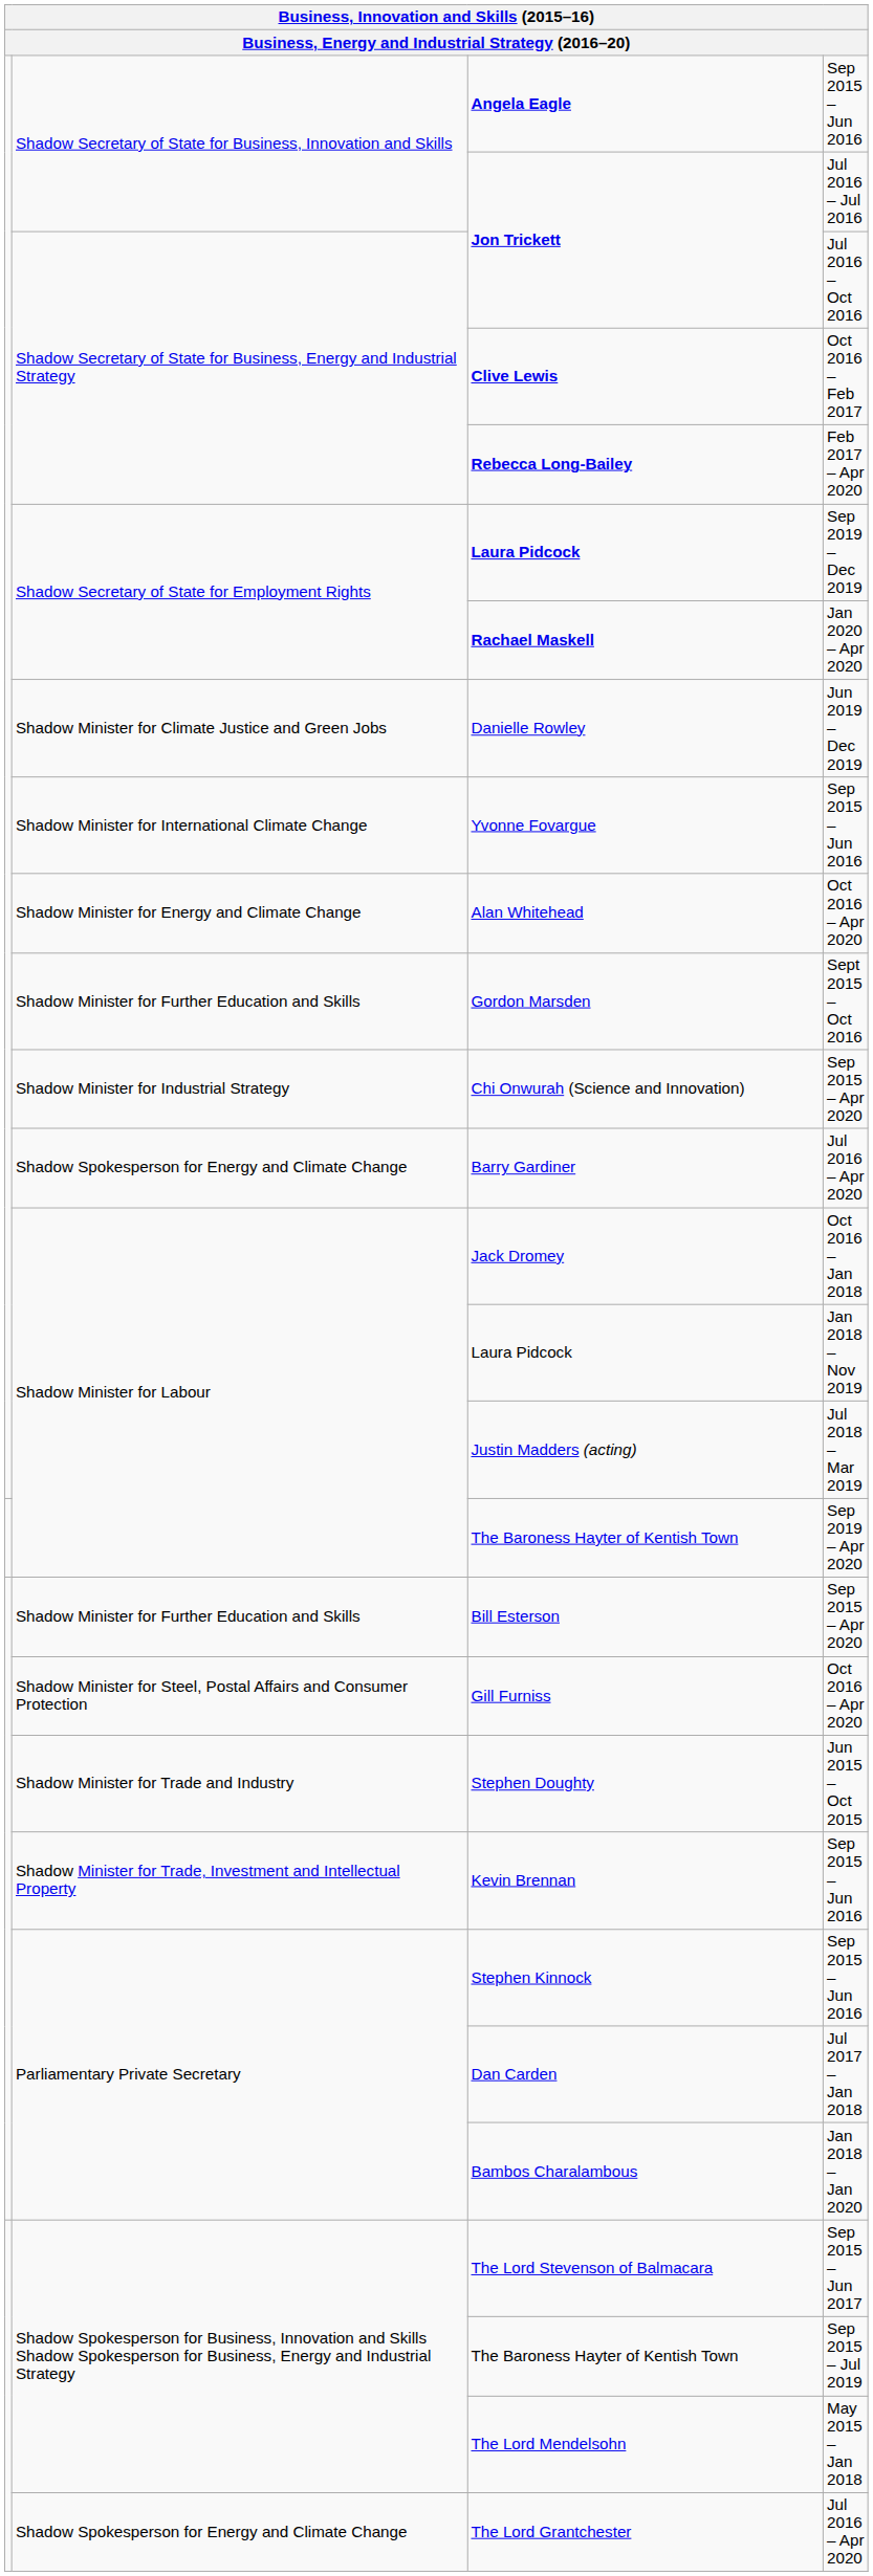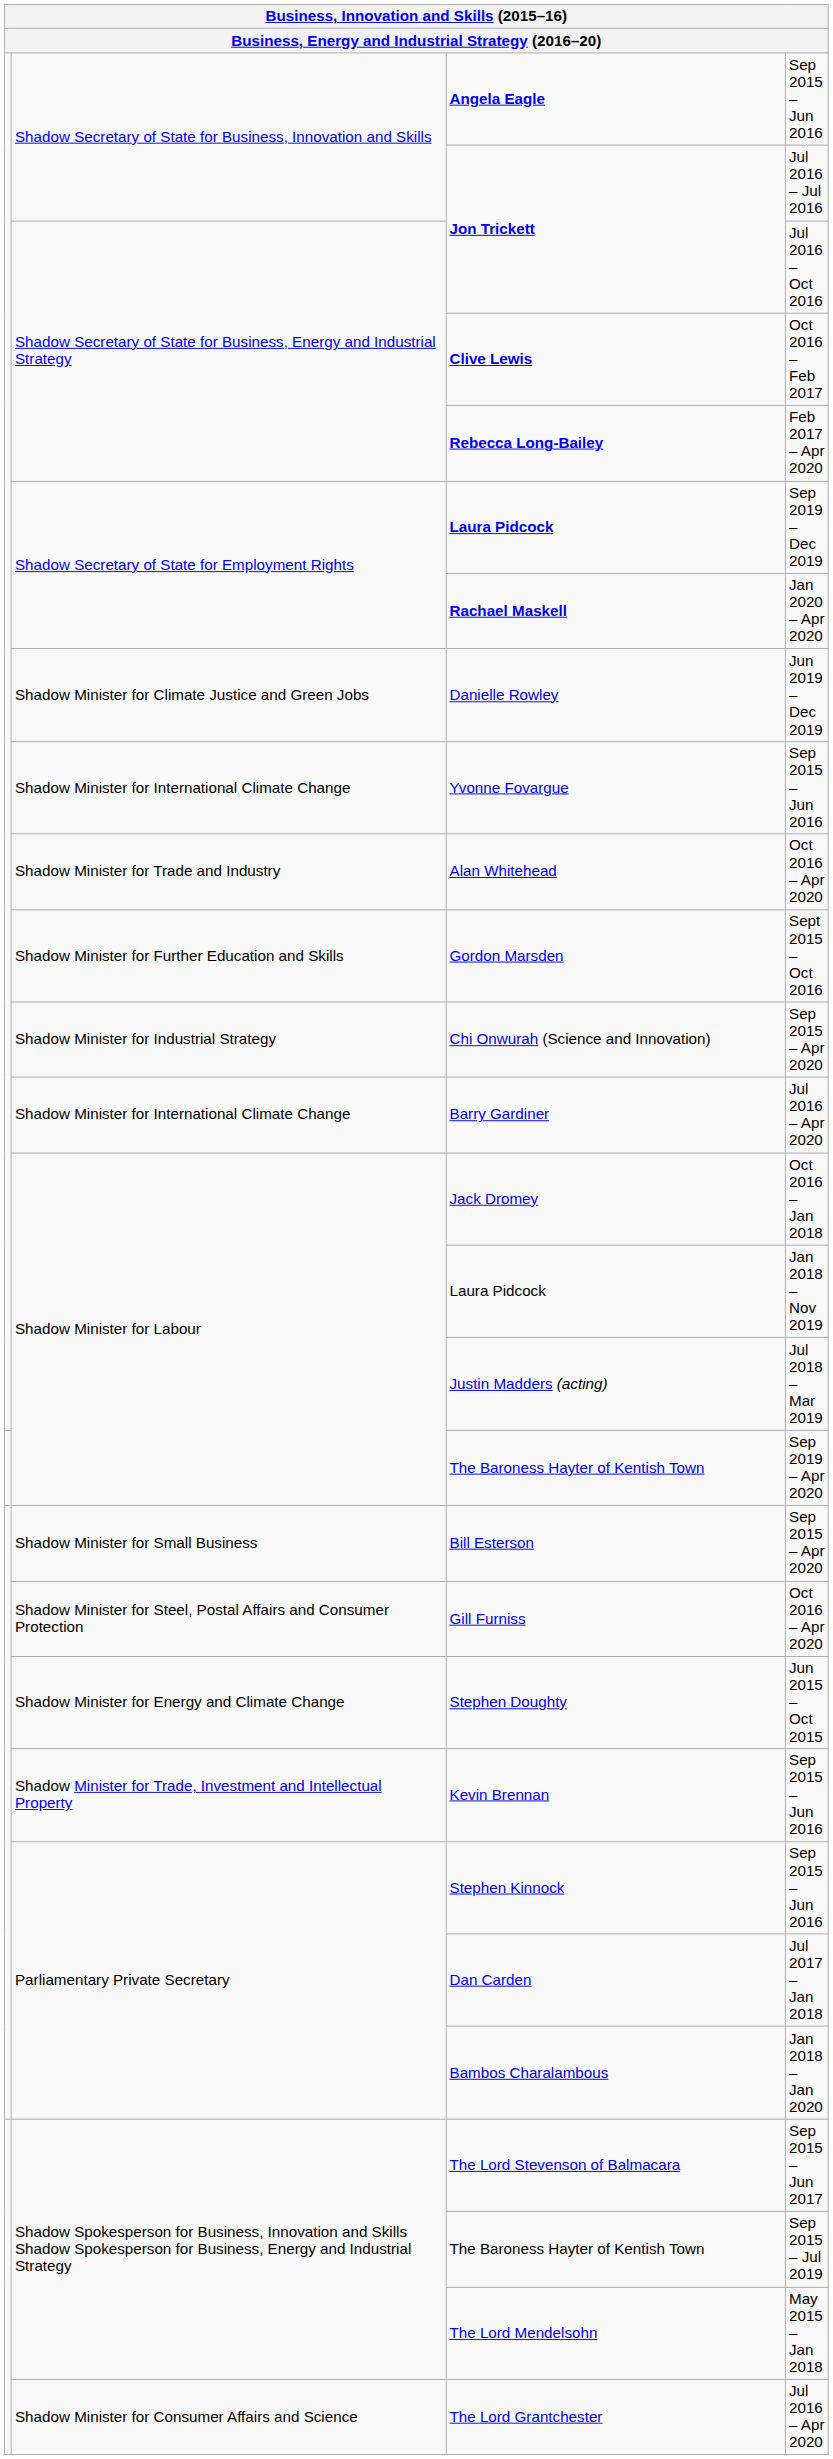Alan Whitehead | column 2: Shadow Minister for Energy and Climate Change -> Shadow Minister for Trade and Industry
Barry Gardiner | column 2: Shadow Spokesperson for Energy and Climate Change -> Shadow Minister for International Climate Change
Bill Esterson | column 2: Shadow Minister for Further Education and Skills -> Shadow Minister for Small Business
Stephen Doughty | column 2: Shadow Minister for Trade and Industry -> Shadow Minister for Energy and Climate Change
The Lord Grantchester | column 2: Shadow Spokesperson for Energy and Climate Change -> Shadow Minister for Consumer Affairs and Science
